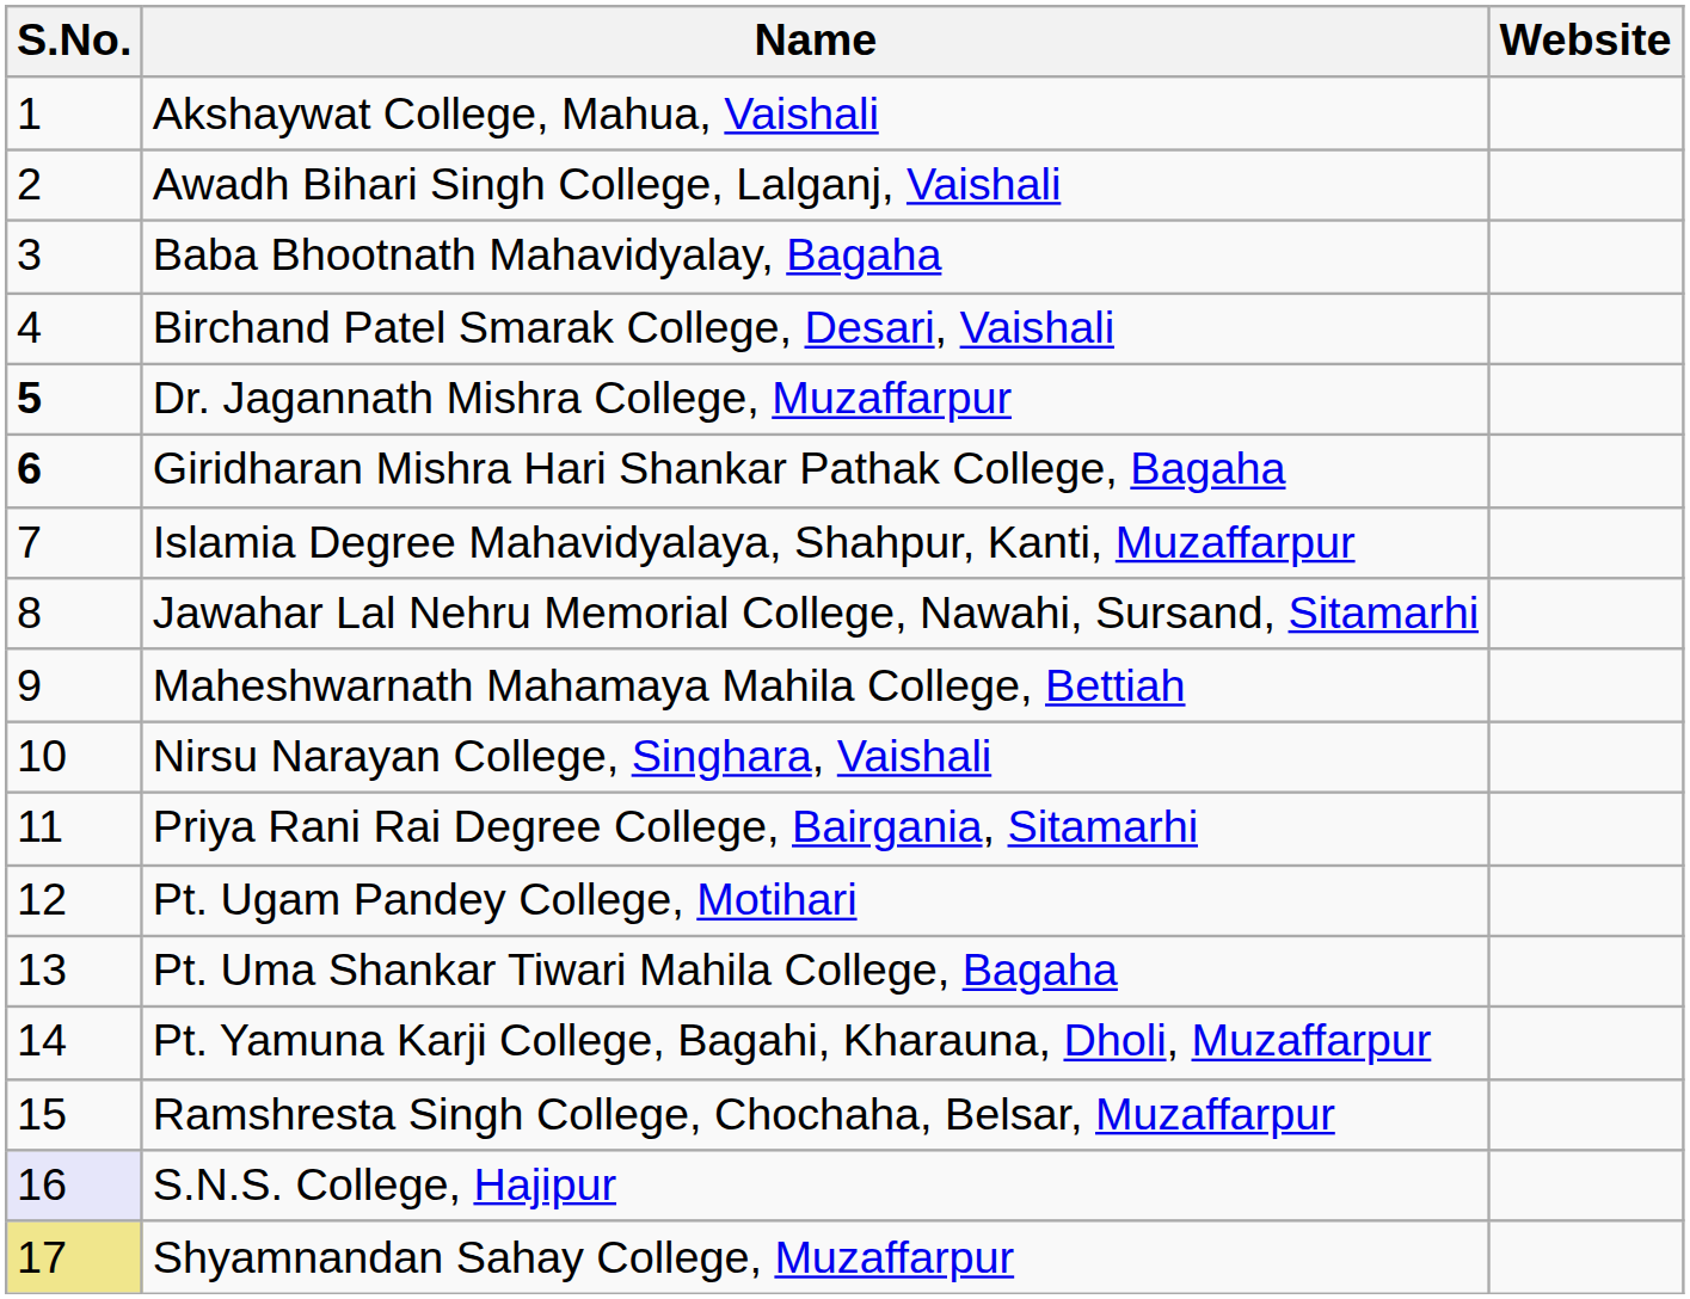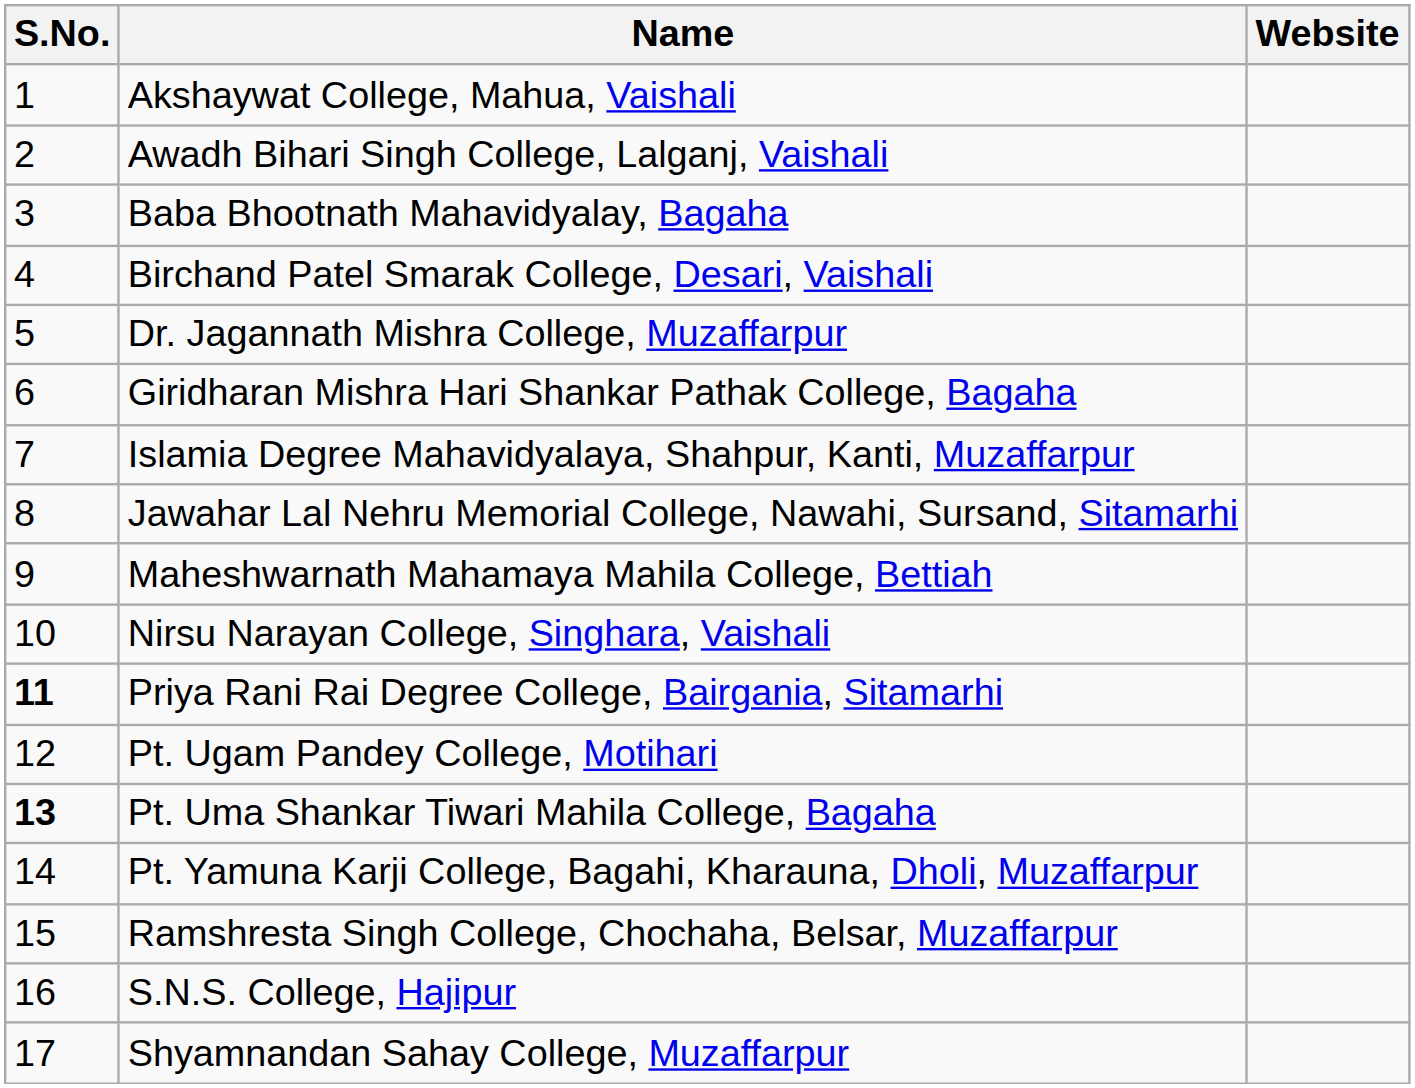Dr. Jagannath Mishra College, Muzaffarpur | S.No.: bold -> normal
Giridharan Mishra Hari Shankar Pathak College, Bagaha | S.No.: bold -> normal
Priya Rani Rai Degree College, Bairgania, Sitamarhi | S.No.: normal -> bold
Pt. Uma Shankar Tiwari Mahila College, Bagaha | S.No.: normal -> bold
S.N.S. College, Hajipur | S.No.: lavender background -> no background
Shyamnandan Sahay College, Muzaffarpur | S.No.: khaki background -> no background
